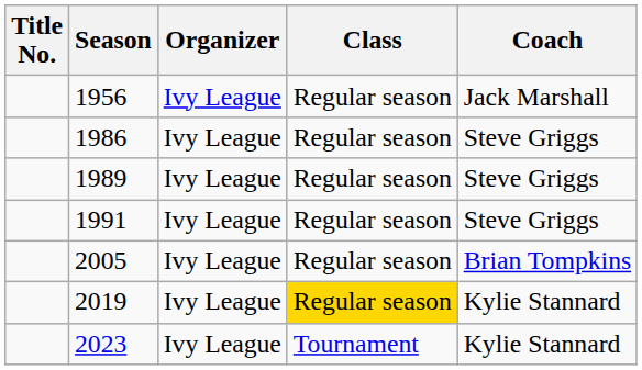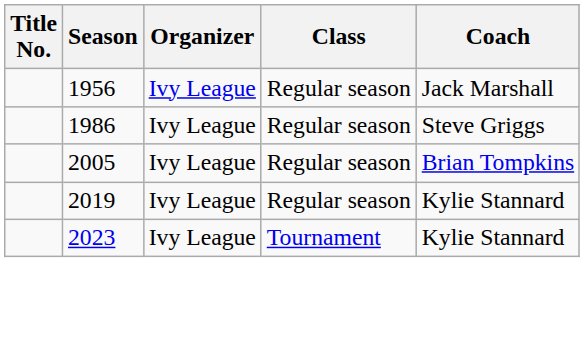- row: 1989 | Ivy League | Regular season | Steve Griggs
- row: 1991 | Ivy League | Regular season | Steve Griggs
2019 | Class: gold background -> no background
